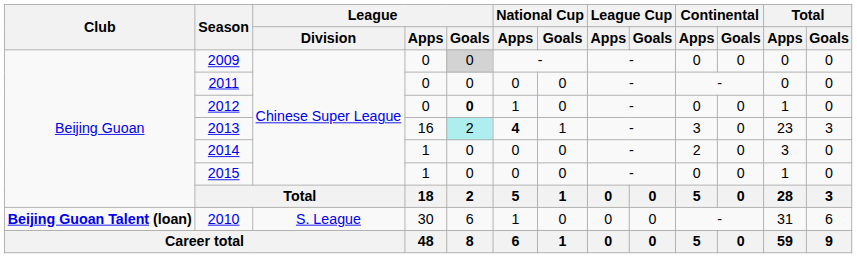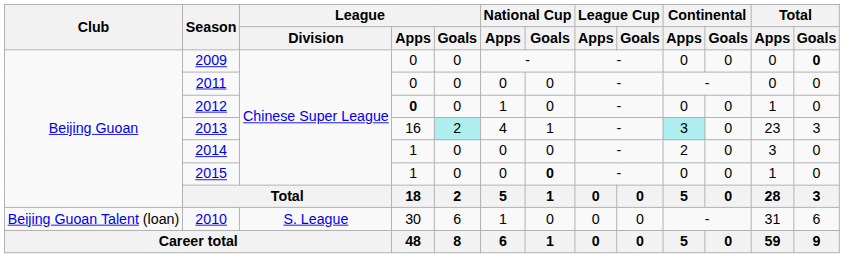2009 | League / Goals: lightgrey background -> no background
2009 | Total / Goals: normal -> bold
2012 | League / Apps: normal -> bold
2012 | League / Goals: bold -> normal
2013 | National Cup / Apps: bold -> normal
2013 | Continental / Apps: no background -> paleturquoise background
2015 | National Cup / Goals: normal -> bold
2010 | Club: bold -> normal
